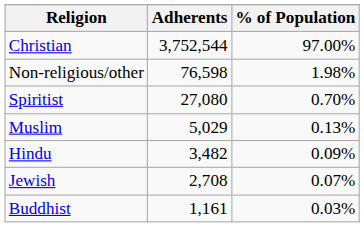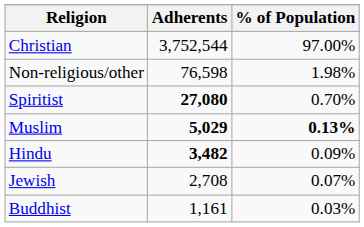Spiritist | Adherents: normal -> bold
Muslim | Adherents: normal -> bold
Muslim | % of Population: normal -> bold
Hindu | Adherents: normal -> bold
